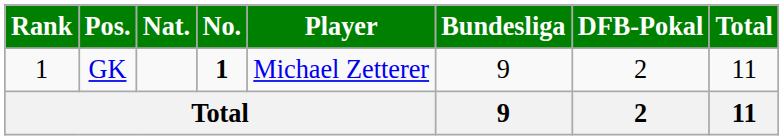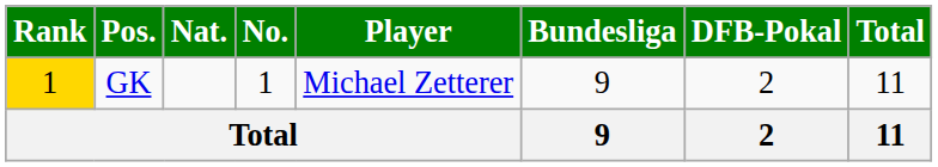GK | Rank: no background -> gold background
GK | No.: bold -> normal
